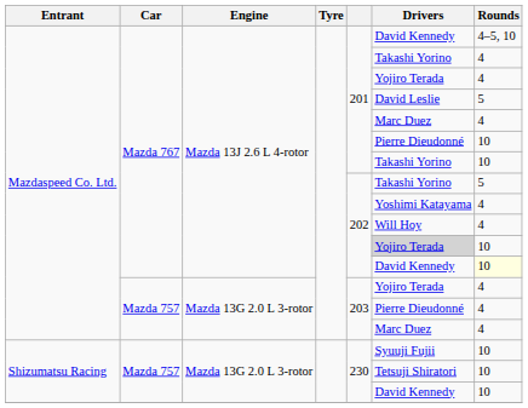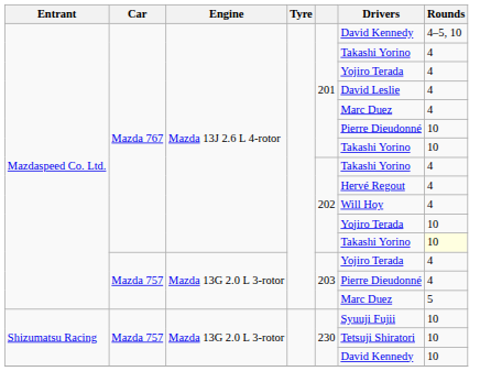row 5 | Rounds: 5 -> 4
row 9 | Rounds: 5 -> 4
row 10 | Drivers: Yoshimi Katayama -> Hervé Regout
row 12 | Drivers: lightgrey background -> no background
row 13 | Drivers: David Kennedy -> Takashi Yorino
row 16 | Rounds: 4 -> 5
